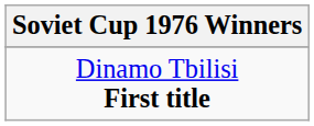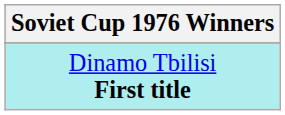row 2 | column 1: no background -> paleturquoise background
